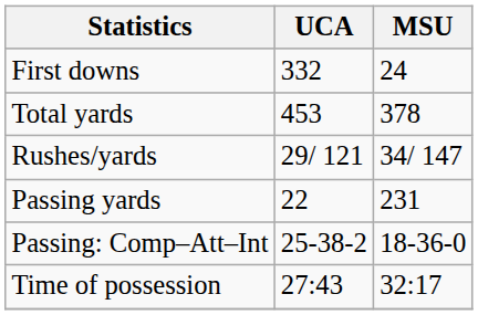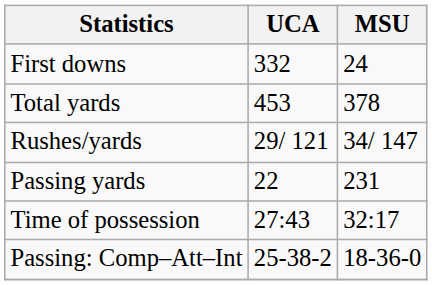rows swapped: Passing: Comp–Att–Int <-> Time of possession
